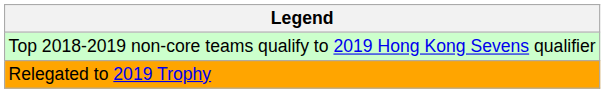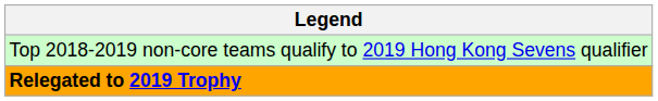row 3 | column 1: normal -> bold
